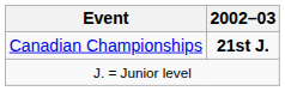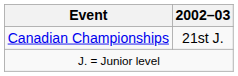Canadian Championships | 2002–03: bold -> normal
